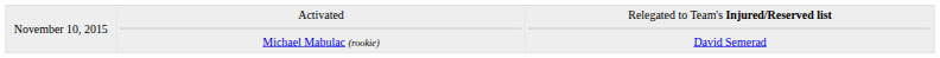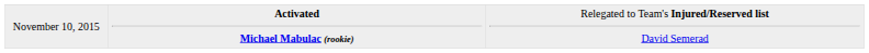November 10, 2015 | column 2: normal -> bold
